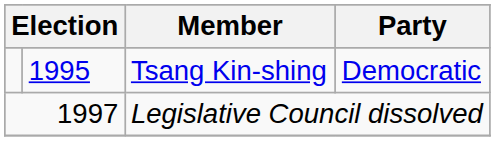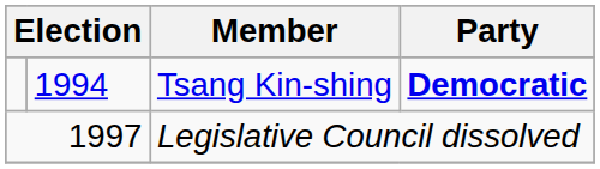Tsang Kin-shing | column 2: 1995 -> 1994
Tsang Kin-shing | Party: normal -> bold
